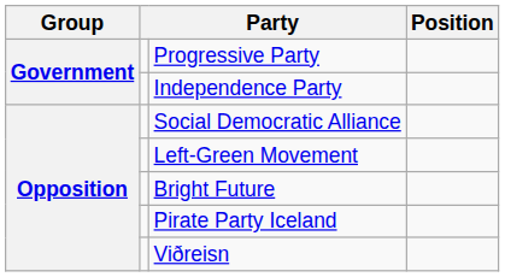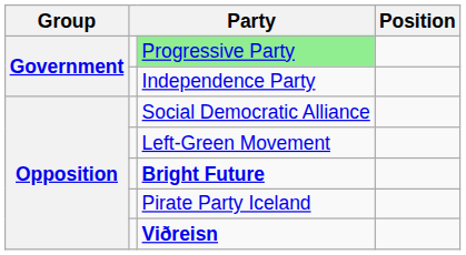Progressive Party | column 3: no background -> lightgreen background
Bright Future | column 3: normal -> bold
Viðreisn | column 3: normal -> bold
